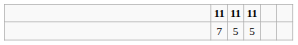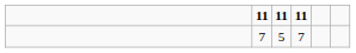row 2 | column 4: 5 -> 7
